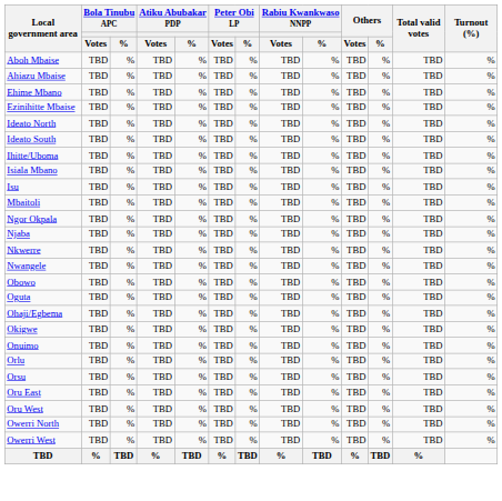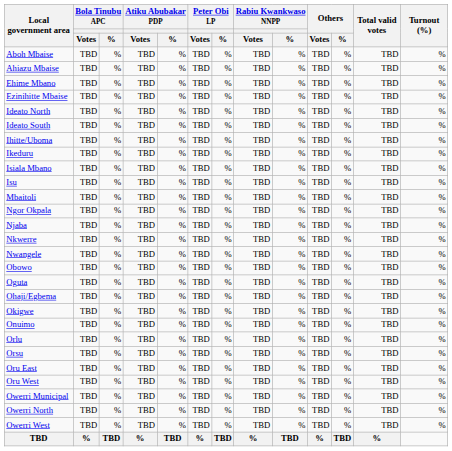+ row: Ikeduru | TBD | % | TBD | % | TBD | % | TBD | % | TBD | % | TBD | %
+ row: Owerri Municipal | TBD | % | TBD | % | TBD | % | TBD | % | TBD | % | TBD | %
